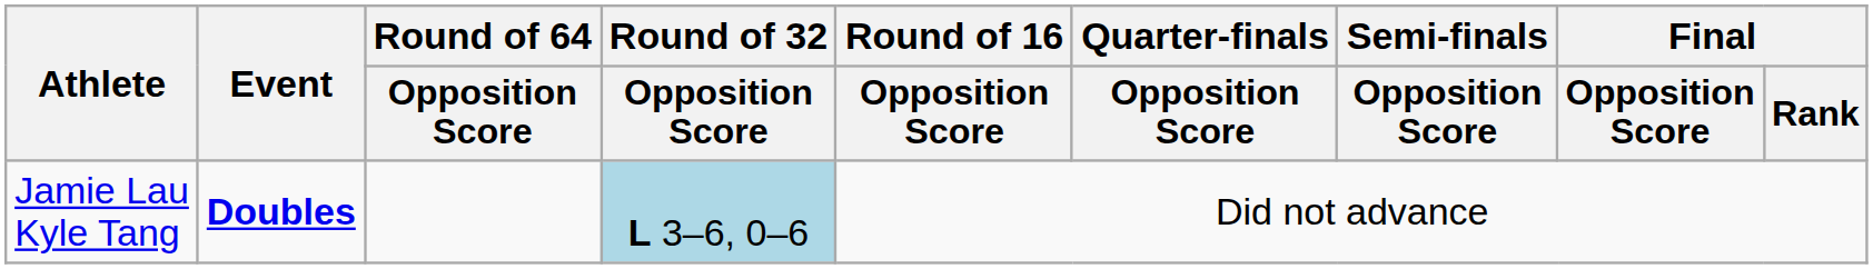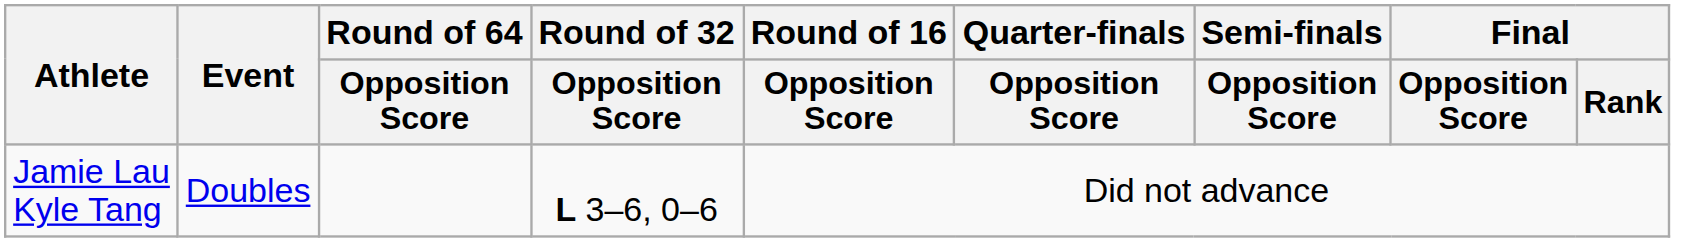Jamie Lau Kyle Tang | Event: bold -> normal
Jamie Lau Kyle Tang | Round of 32 / Opposition Score: lightblue background -> no background
